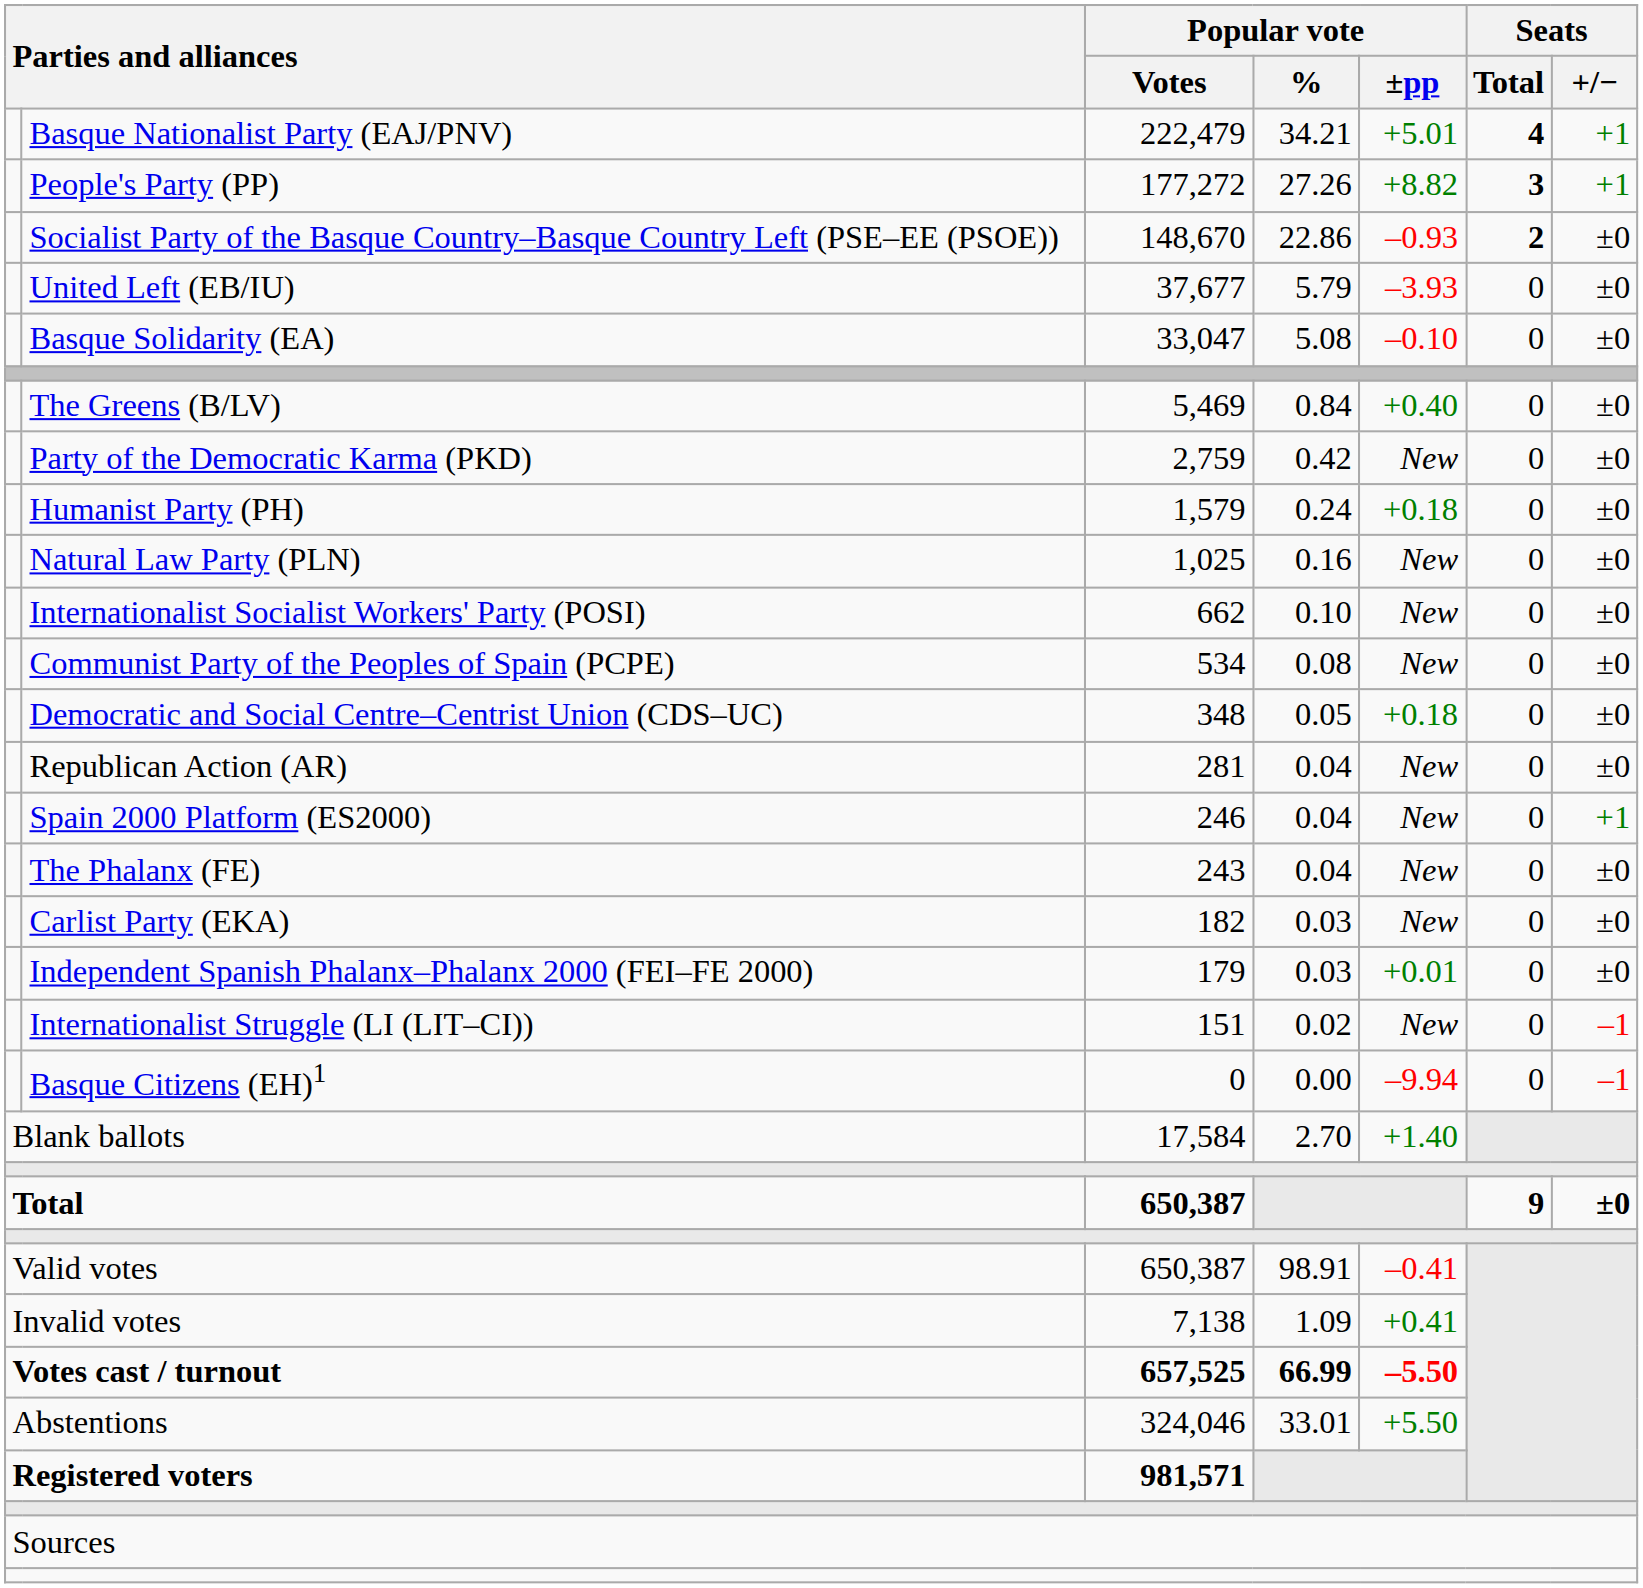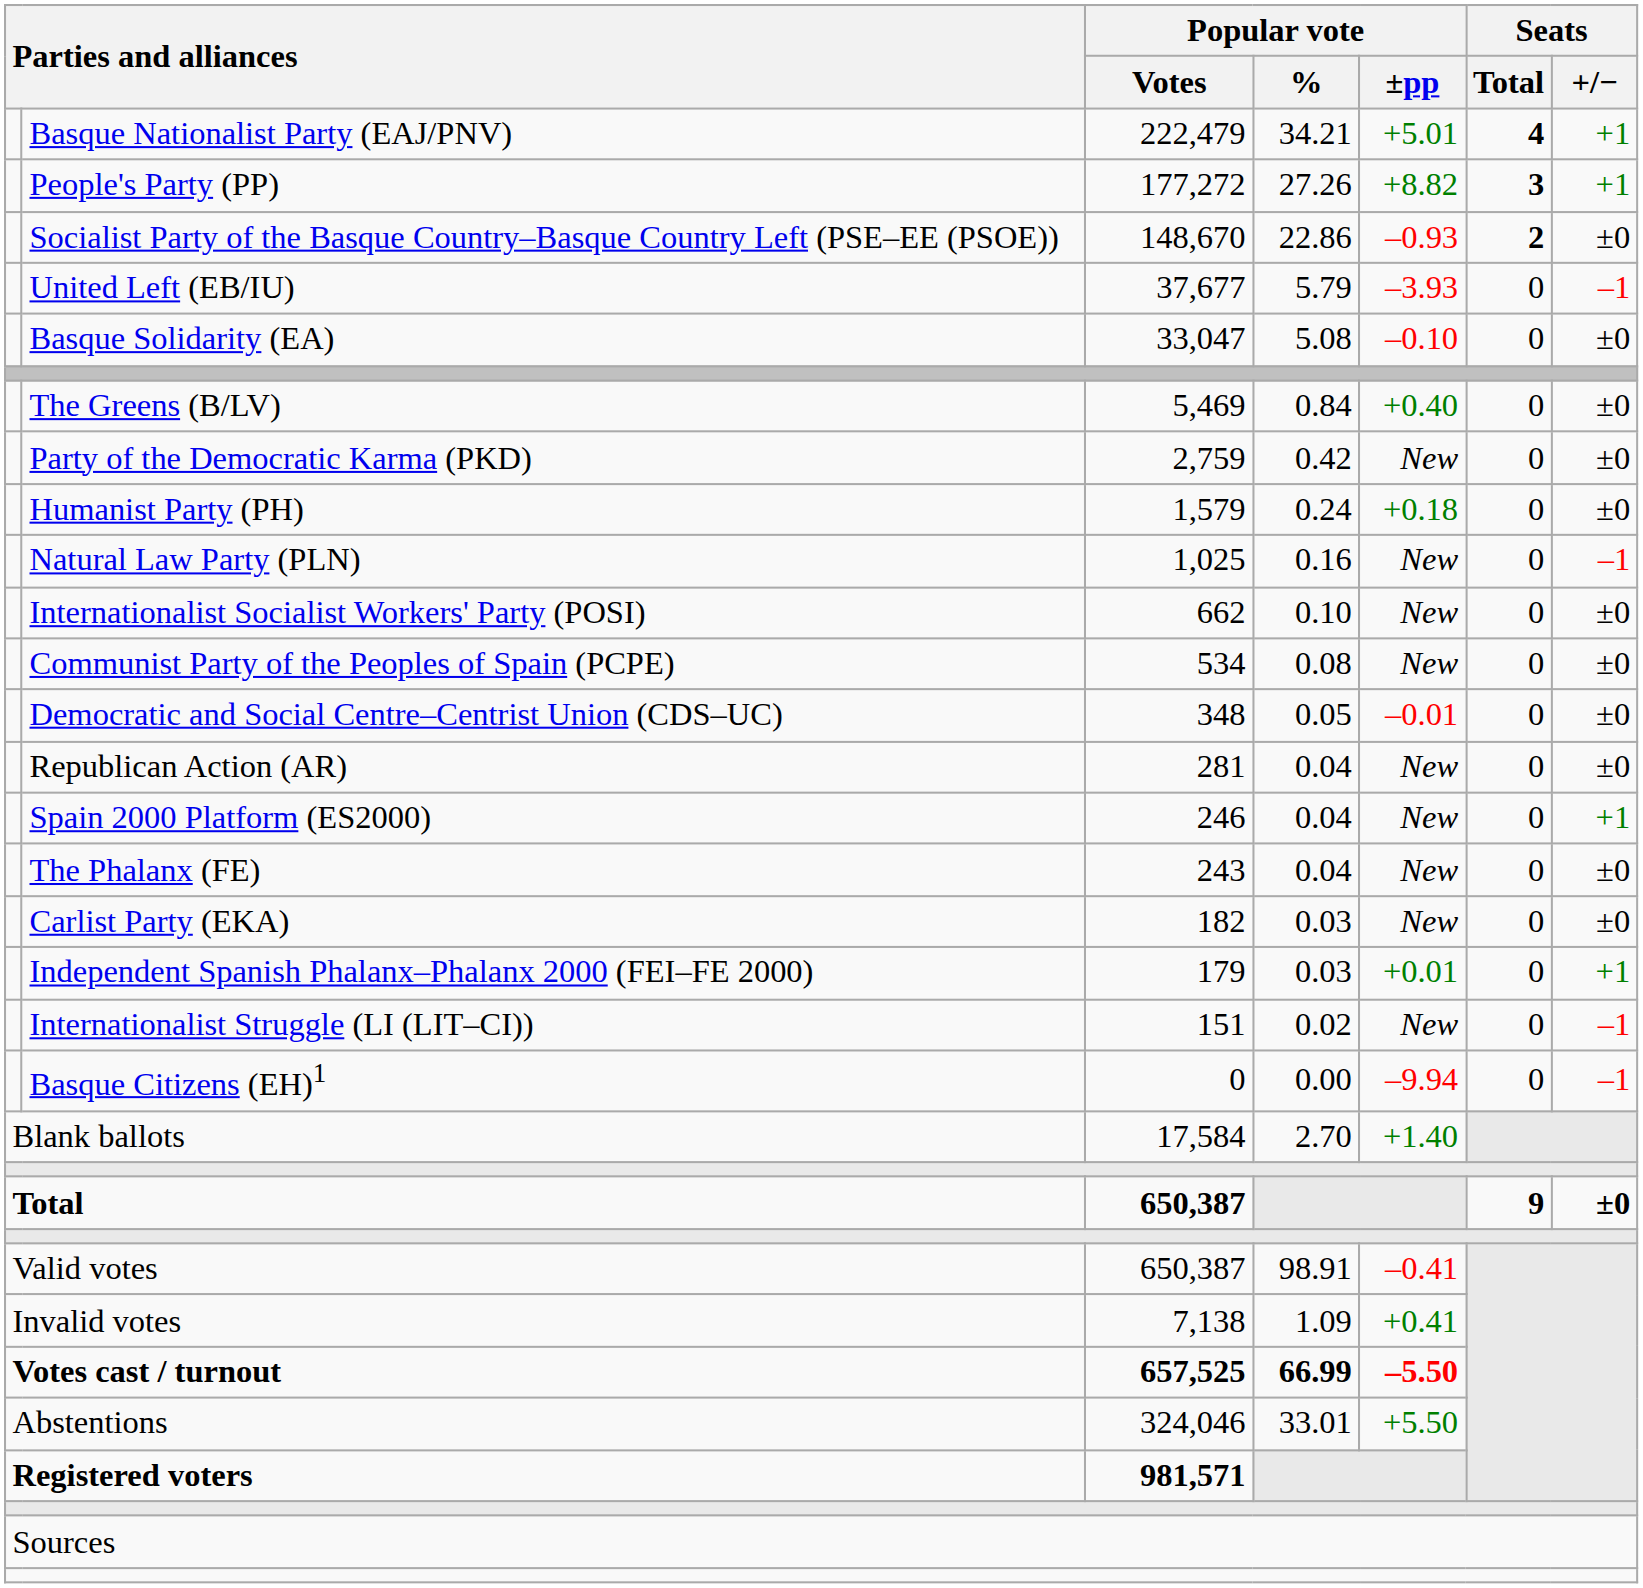United Left (EB/IU) | Seats / +/−: ±0 -> –1
Natural Law Party (PLN) | Seats / +/−: ±0 -> –1
Democratic and Social Centre–Centrist Union (CDS–UC) | Popular vote / ±pp: +0.18 -> –0.01
Independent Spanish Phalanx–Phalanx 2000 (FEI–FE 2000) | Seats / +/−: ±0 -> +1
